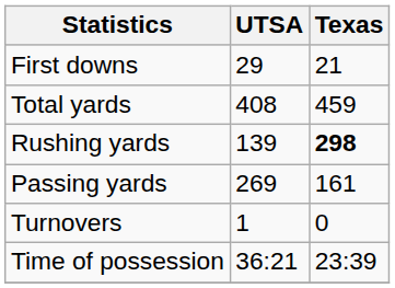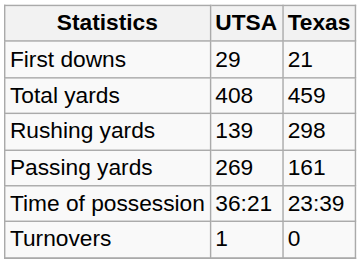Rushing yards | Texas: bold -> normal
rows swapped: Turnovers <-> Time of possession
